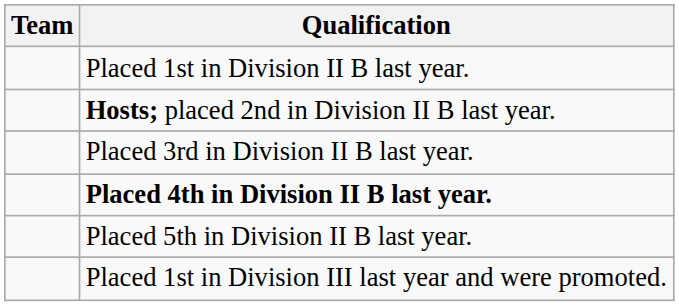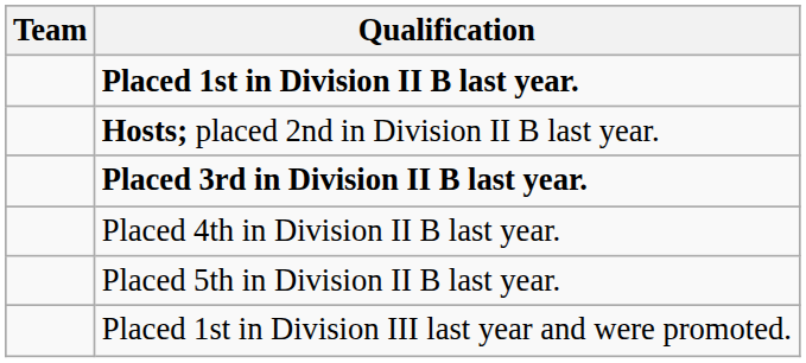Placed 1st in Division II B last year. | Qualification: normal -> bold
Placed 3rd in Division II B last year. | Qualification: normal -> bold
Placed 4th in Division II B last year. | Qualification: bold -> normal
